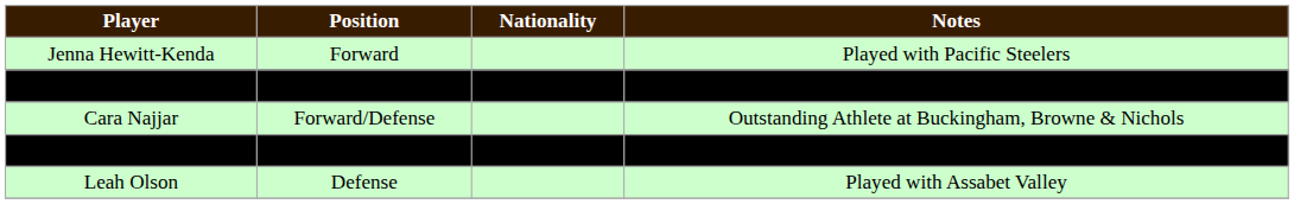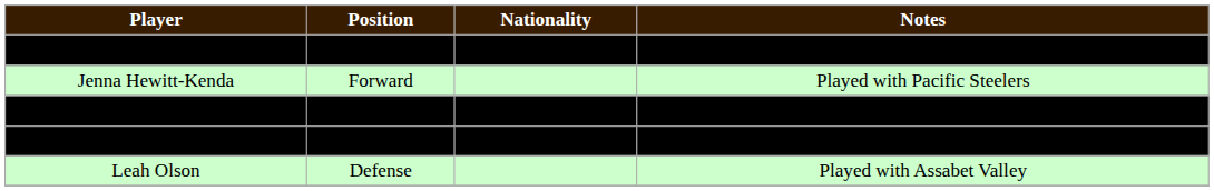+ row: Bridget Carey | Forward | Skated for Bay State Breakers
Katie Lynch | column 4: Attended Benilde-St. Margaret's School -> Attended Edge School
- row: Cara Najjar | Forward/Defense | Outstanding Athlete at Buckingham, Browne & Nichols
Abby Niewchas | column 2: normal -> bold
Abby Niewchas | column 4: Attended Edge School -> Attended Benilde-St. Margaret's School
